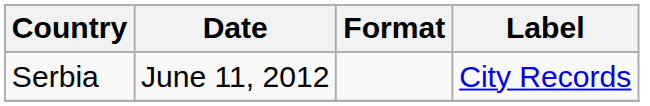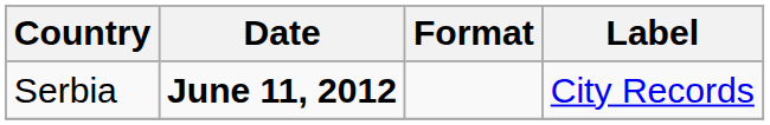Serbia | Date: normal -> bold
